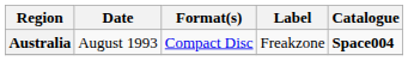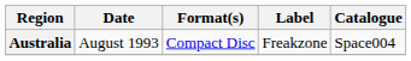Australia | Catalogue: bold -> normal
